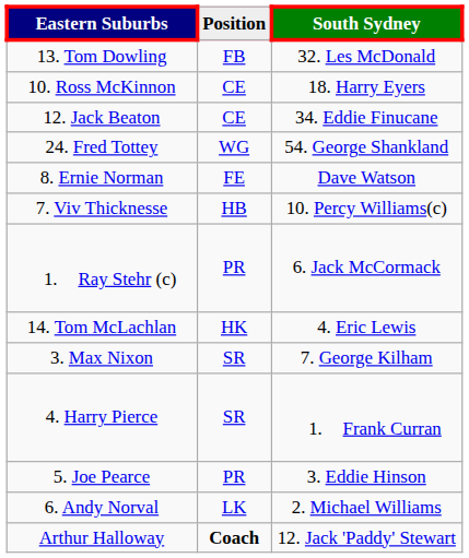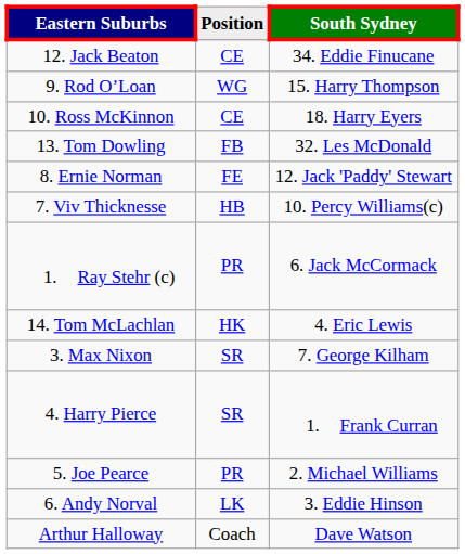rows swapped: 13. Tom Dowling <-> 12. Jack Beaton
+ row: 9. Rod O’Loan | WG | 15. Harry Thompson
- row: 24. Fred Tottey | WG | 54. George Shankland
8. Ernie Norman | South Sydney: Dave Watson -> 12. Jack 'Paddy' Stewart
5. Joe Pearce | South Sydney: 3. Eddie Hinson -> 2. Michael Williams
6. Andy Norval | South Sydney: 2. Michael Williams -> 3. Eddie Hinson
Arthur Halloway | Position: bold -> normal
Arthur Halloway | South Sydney: 12. Jack 'Paddy' Stewart -> Dave Watson
